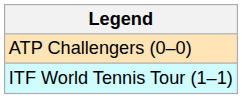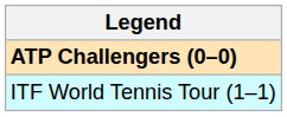row 2 | column 1: normal -> bold
